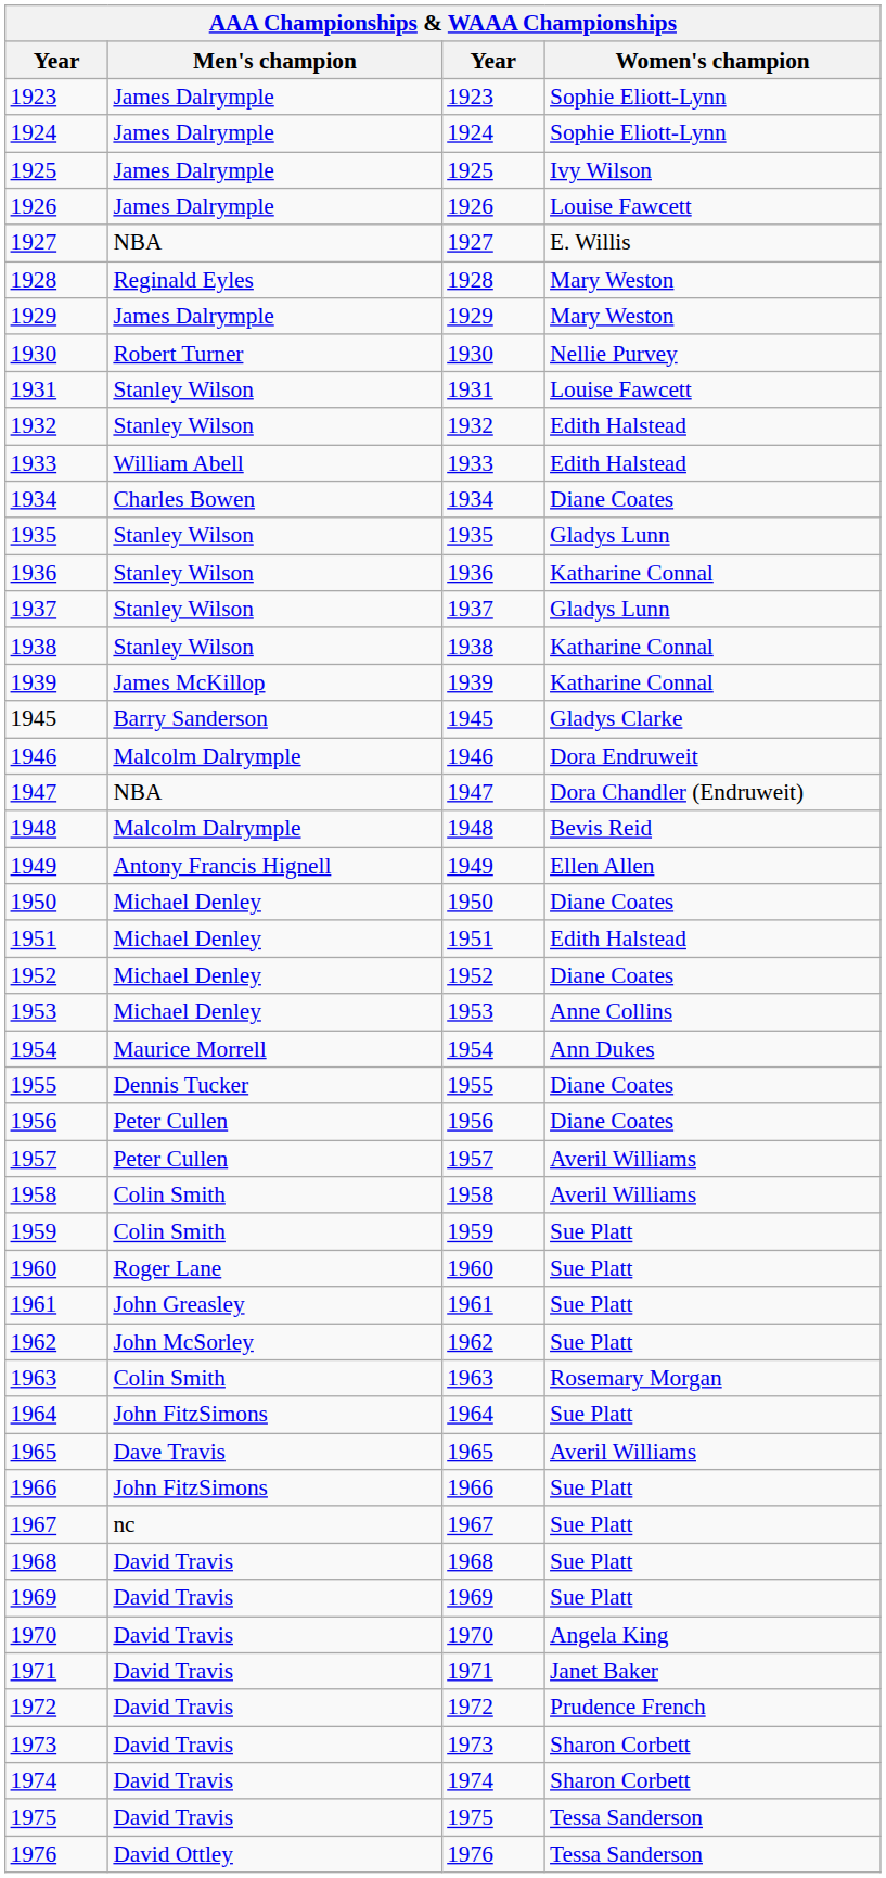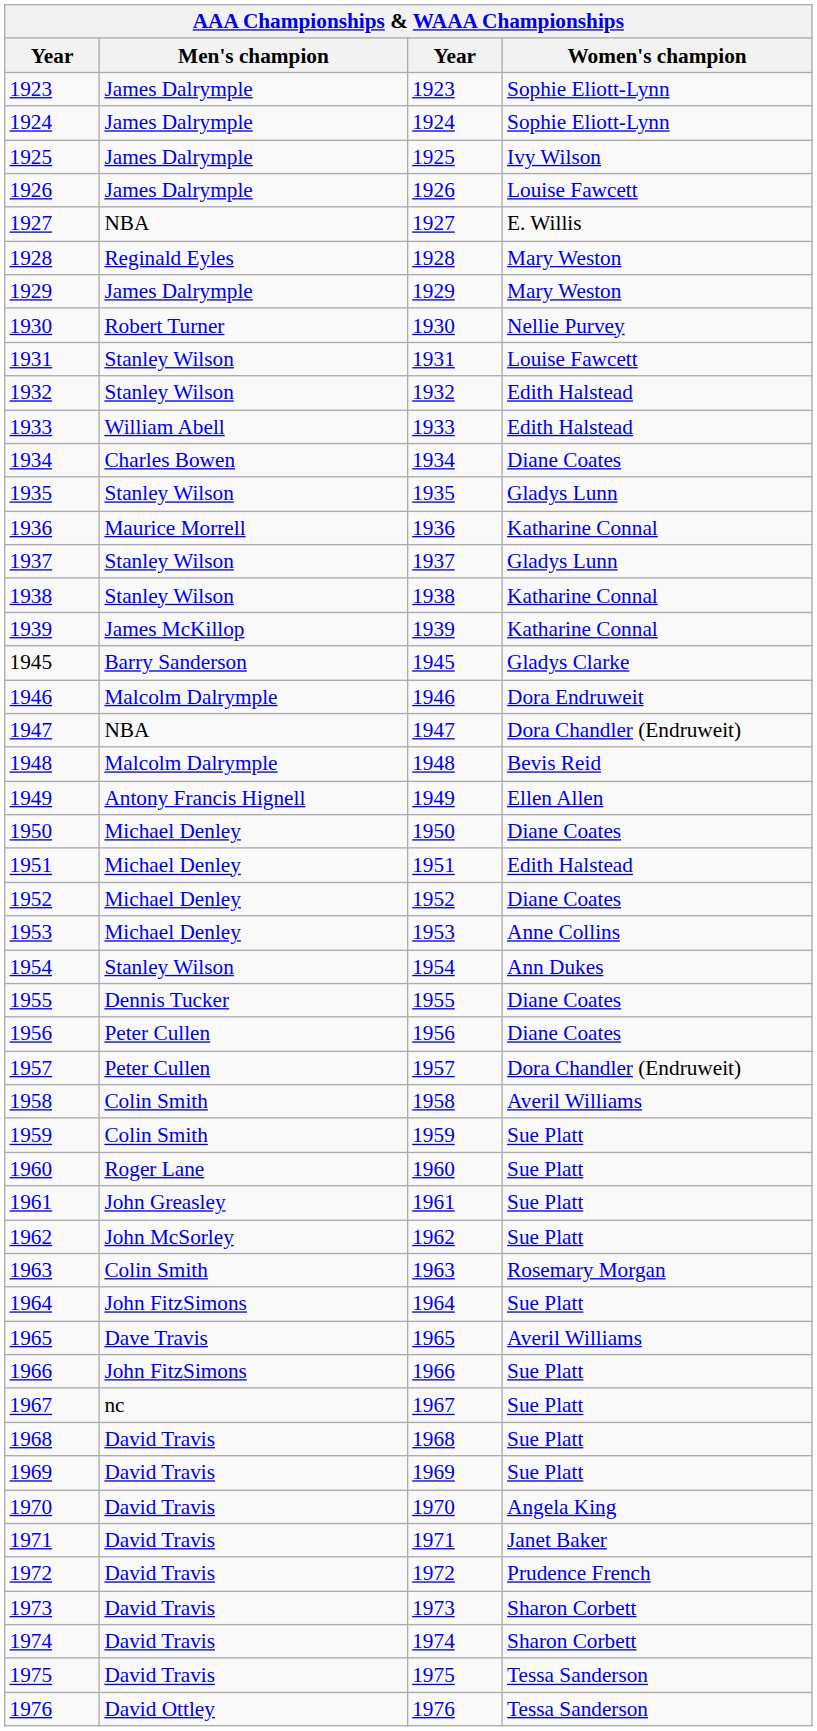row 16 | Men's champion: Stanley Wilson -> Maurice Morrell
row 29 | Men's champion: Maurice Morrell -> Stanley Wilson
row 32 | Women's champion: Averil Williams -> Dora Chandler (Endruweit)
